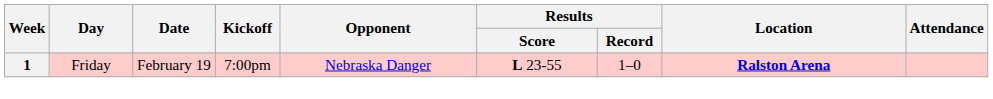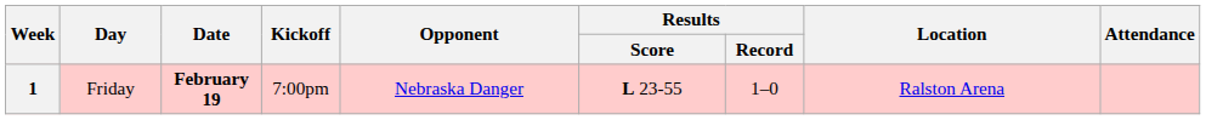1 | Date: normal -> bold
1 | Location: bold -> normal
